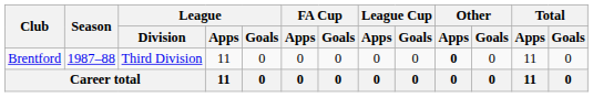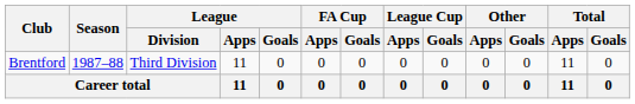Brentford | Other / Apps: bold -> normal
